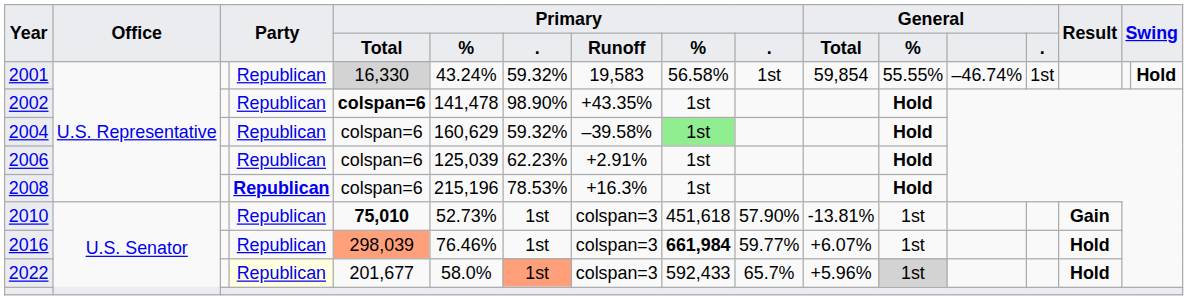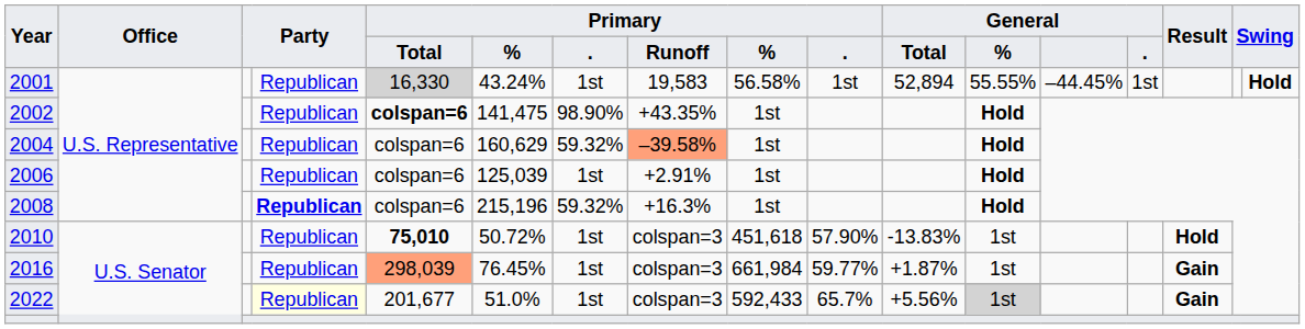2001 | column 7: 59.32% -> 1st
2001 | General / Total: 59,854 -> 52,894
2001 | General: –46.74% -> –44.45%
2002 | column 6: 141,478 -> 141,475
2004 | Primary / Runoff: no background -> lightsalmon background
2004 | column 9: lightgreen background -> no background
2006 | column 7: 62.23% -> 1st
2008 | column 7: 78.53% -> 59.32%
2010 | column 6: 52.73% -> 50.72%
2010 | General / Total: -13.81% -> -13.83%
2010 | Result: Gain -> Hold
2016 | column 6: 76.46% -> 76.45%
2016 | column 9: bold -> normal
2016 | General / Total: +6.07% -> +1.87%
2016 | Result: Hold -> Gain
2022 | column 6: 58.0% -> 51.0%
2022 | column 7: lightsalmon background -> no background
2022 | General / Total: +5.96% -> +5.56%
2022 | Result: Hold -> Gain
